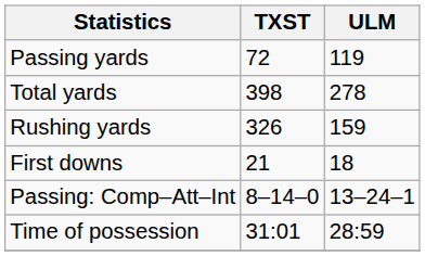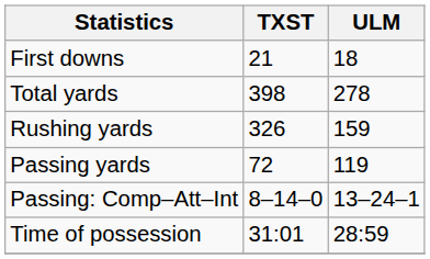rows swapped: First downs <-> Passing yards
